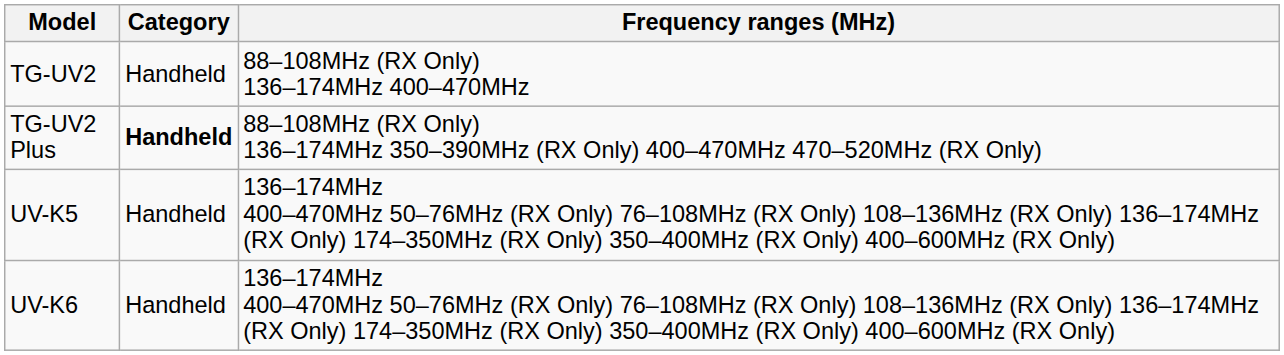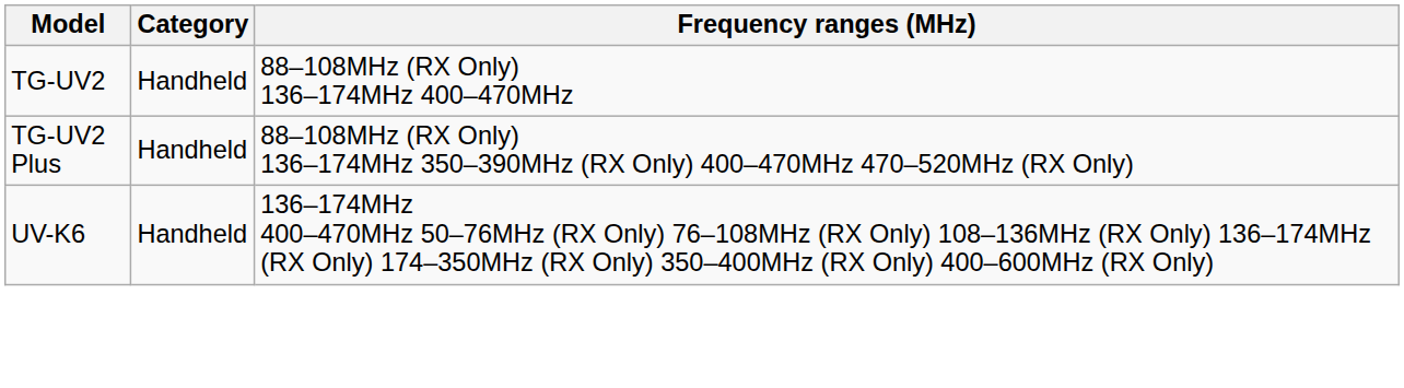TG-UV2 Plus | Category: bold -> normal
- row: UV-K5 | Handheld | 136–174MHz 400–470MHz 50–76MHz (RX Only) 76–108MHz (RX Only) 108–136MHz (RX Only) 136–174MHz (RX Only) 174–350MHz (RX Only) 350–400MHz (RX Only) 400–600MHz (RX Only)
